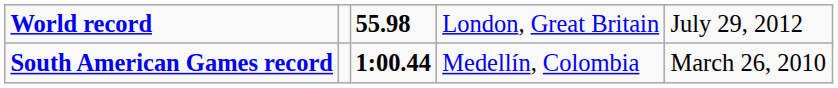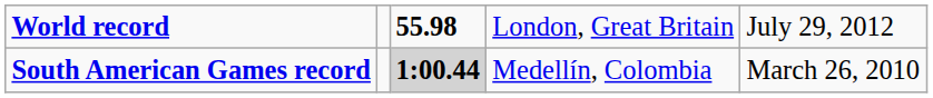South American Games record | column 3: no background -> lightgrey background
